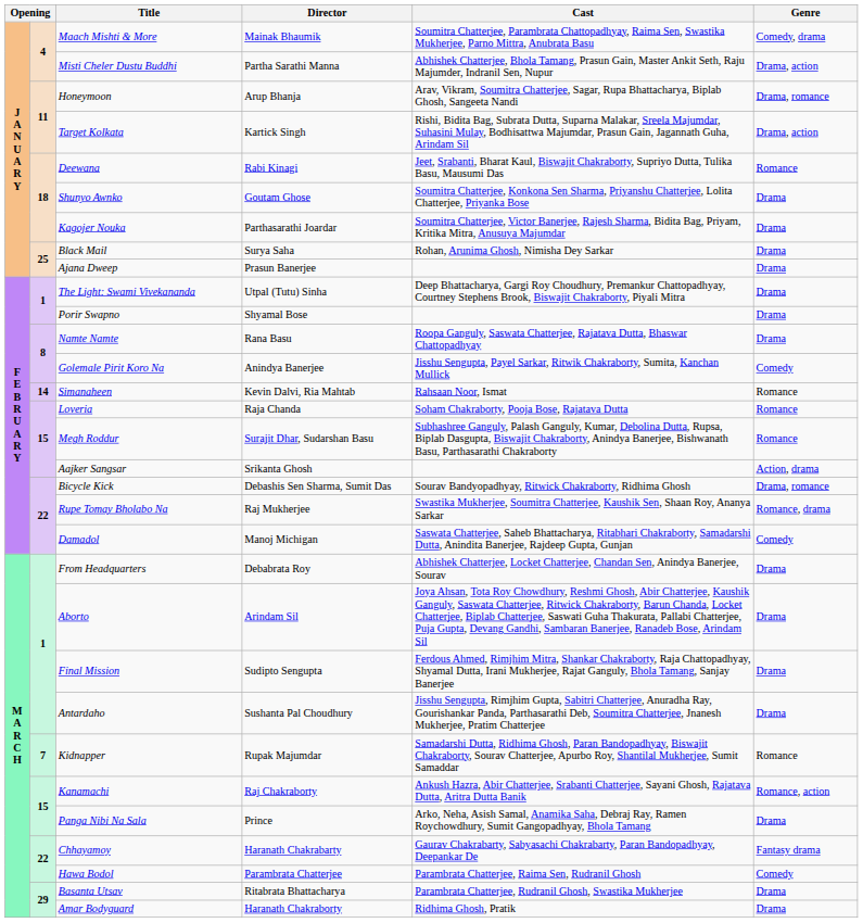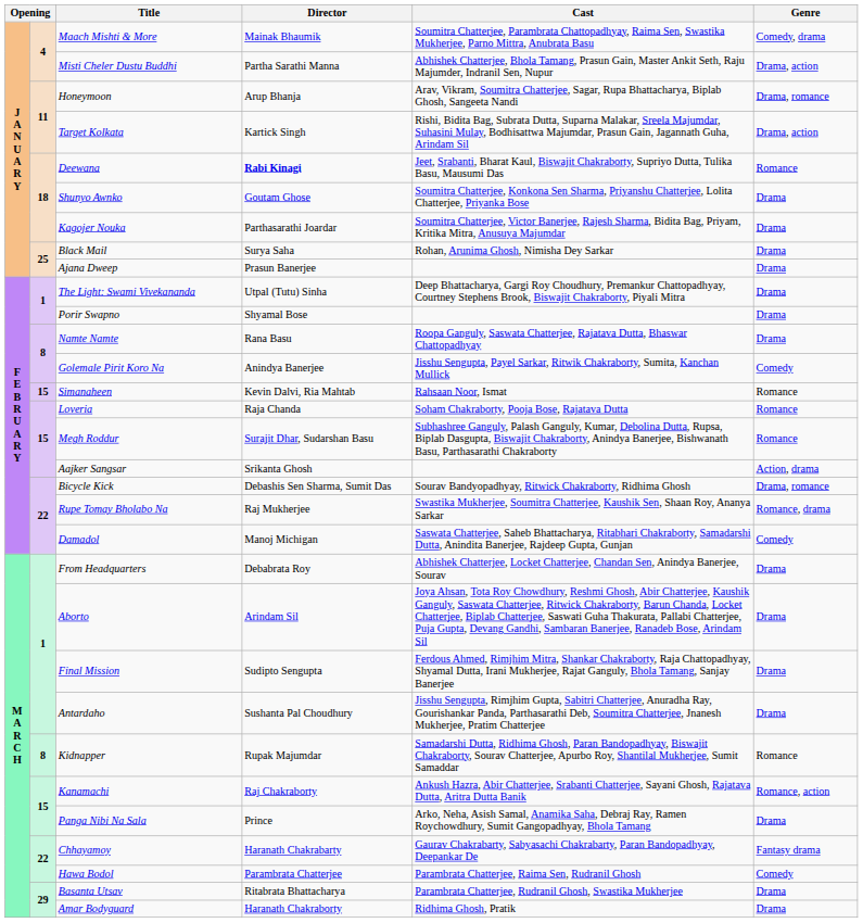Deewana | Director: normal -> bold
Simanaheen | column 2: 14 -> 15
Kidnapper | column 2: 7 -> 8
